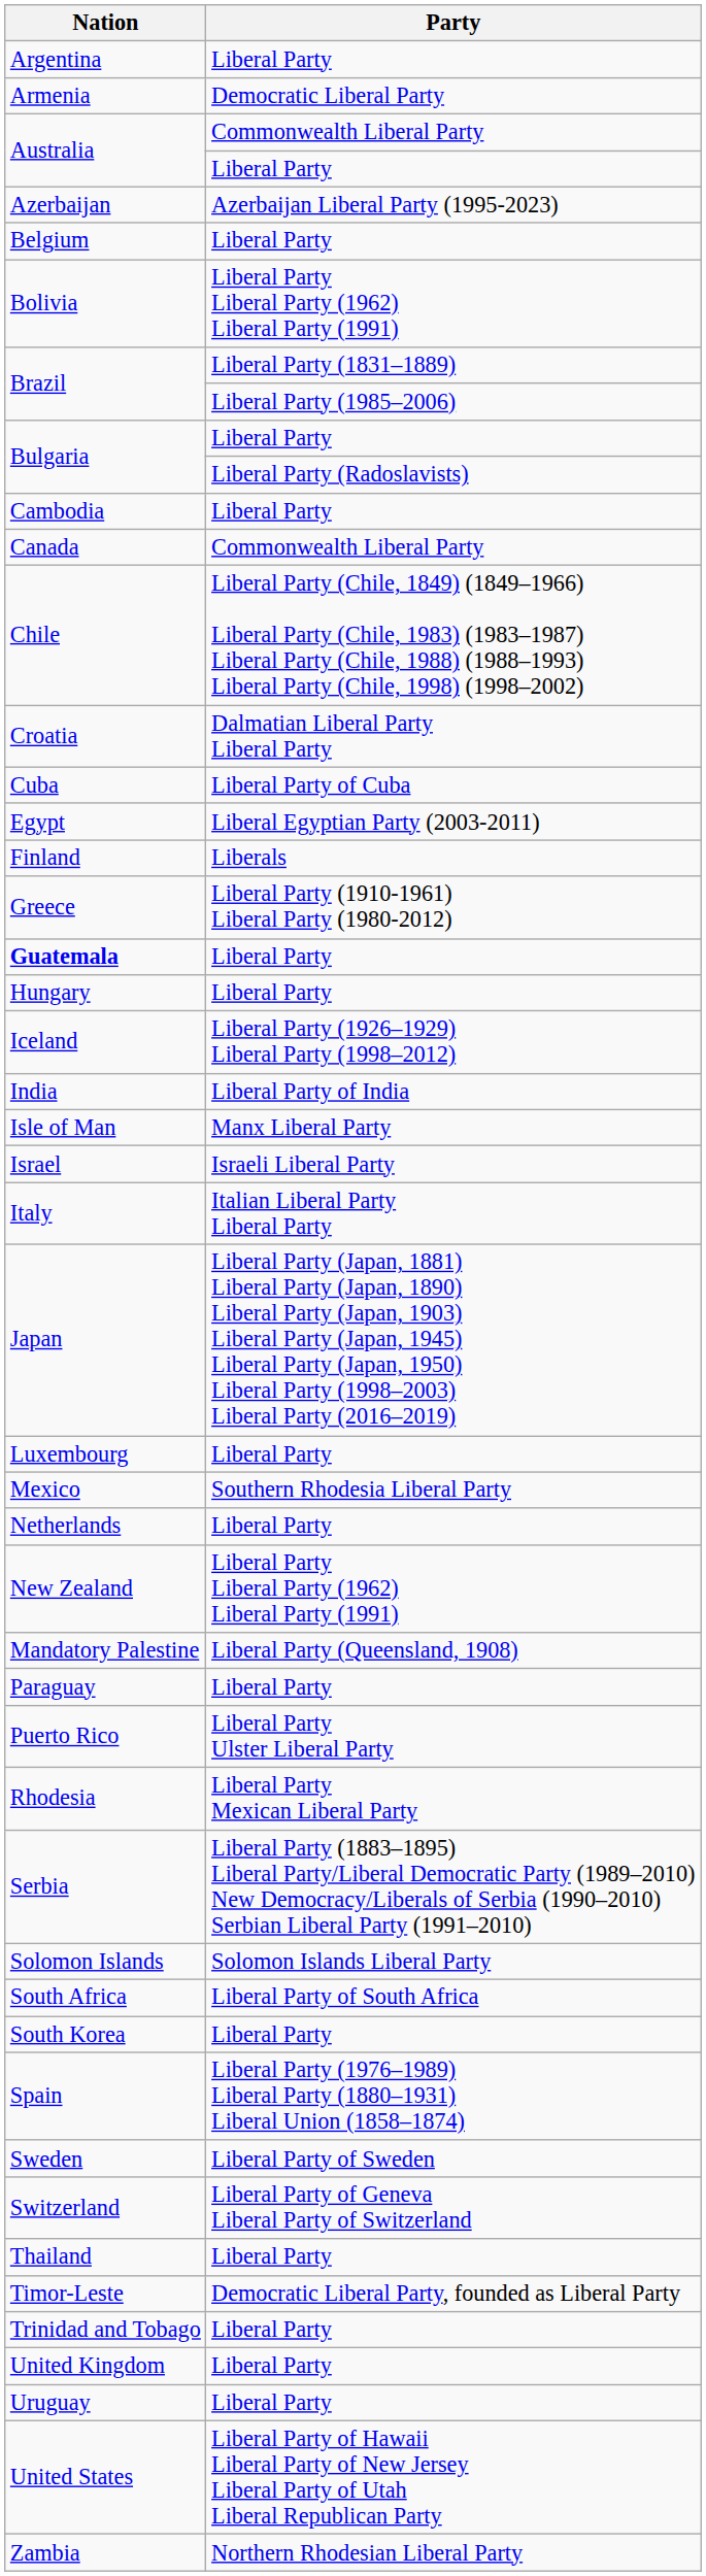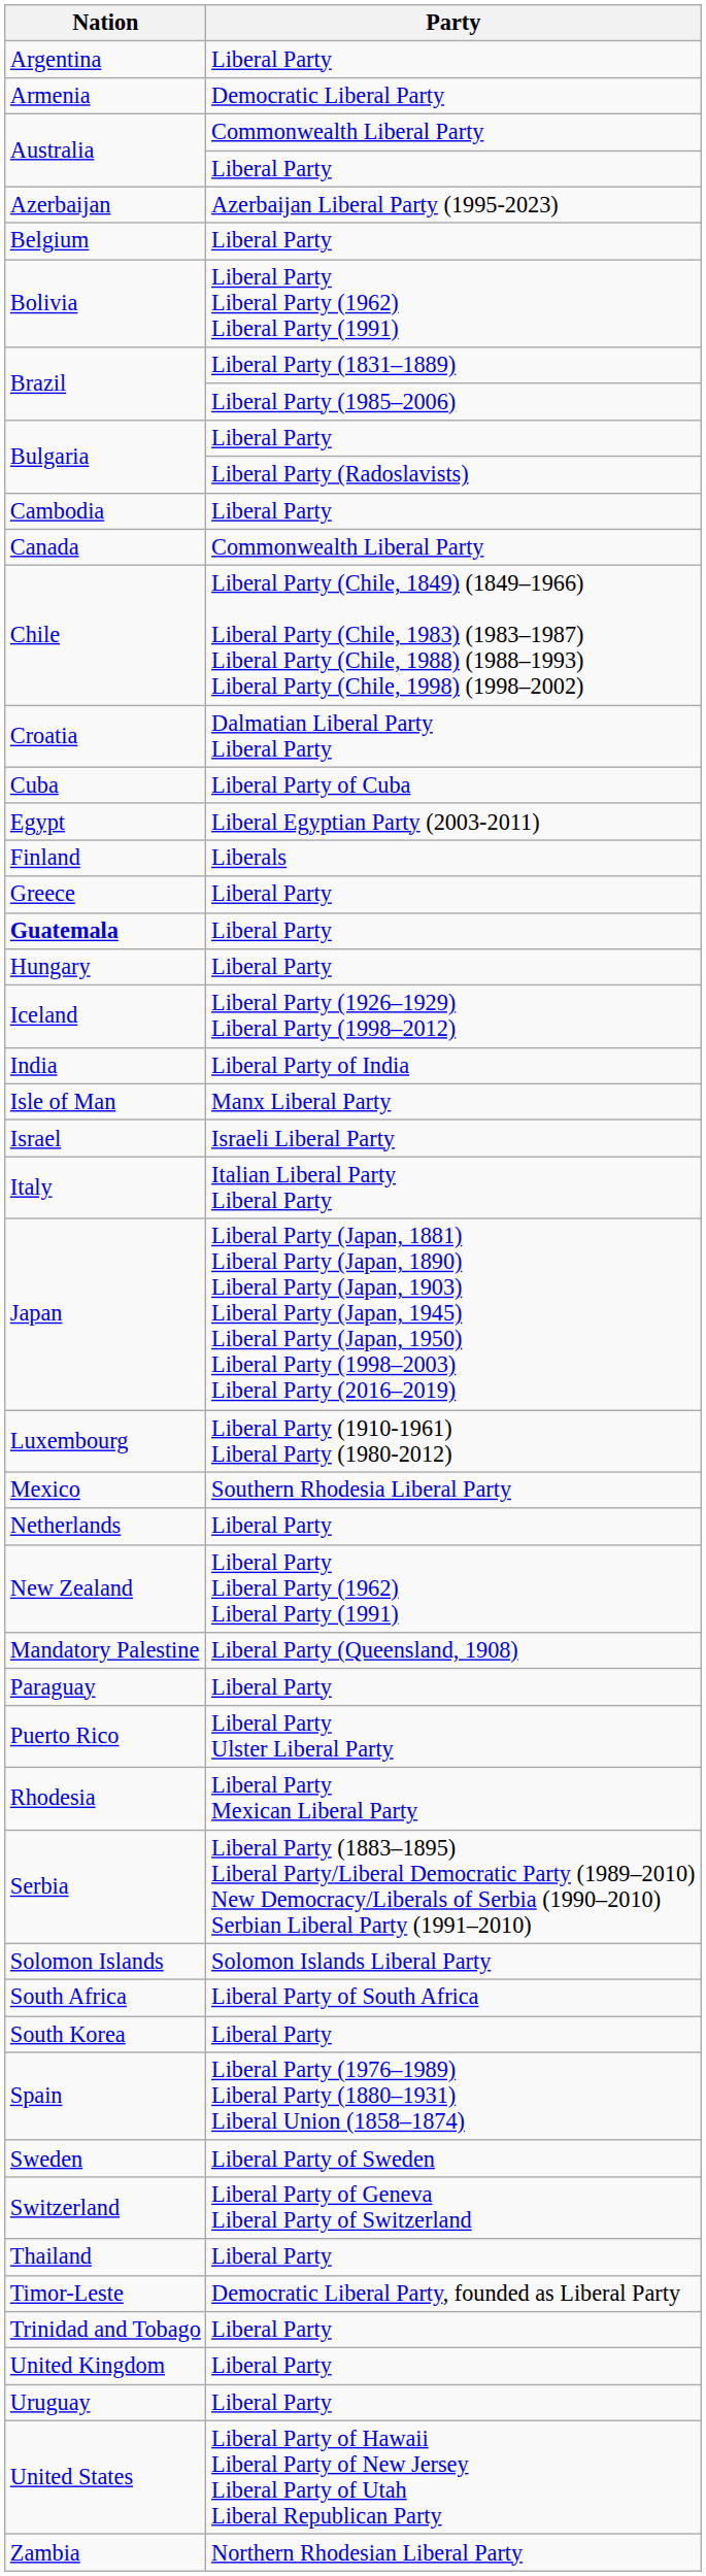row 20 | Party: Liberal Party (1910-1961) Liberal Party (1980-2012) -> Liberal Party
row 29 | Party: Liberal Party -> Liberal Party (1910-1961) Liberal Party (1980-2012)
